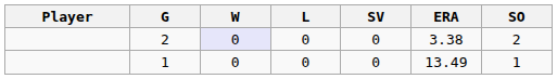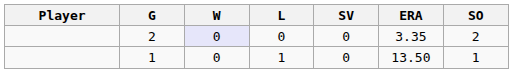row 2 | ERA: 3.38 -> 3.35
row 3 | L: 0 -> 1
row 3 | ERA: 13.49 -> 13.50
